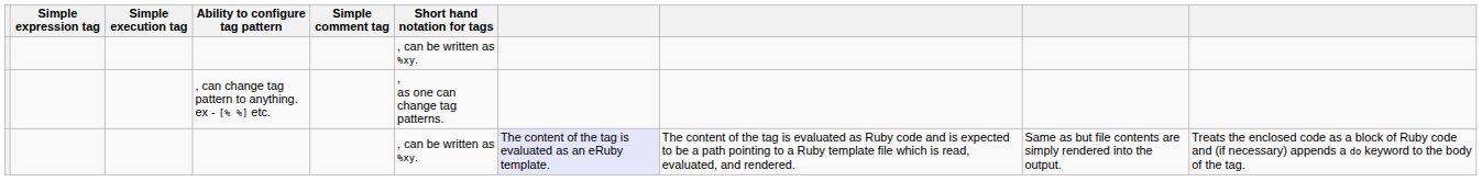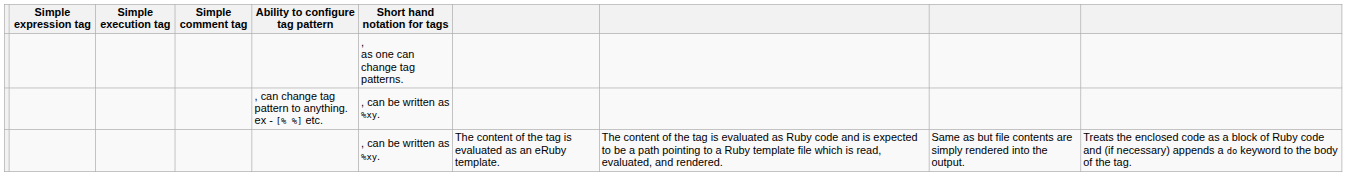columns swapped: Simple comment tag <-> Ability to configure tag pattern
row 2 | Short hand notation for tags: , can be written as %xy. -> , as one can change tag patterns.
row 3 | Short hand notation for tags: , as one can change tag patterns. -> , can be written as %xy.
row 4 | column 7: lavender background -> no background
